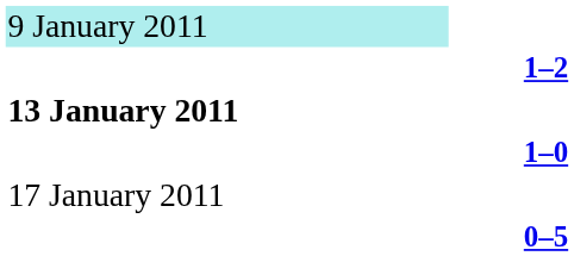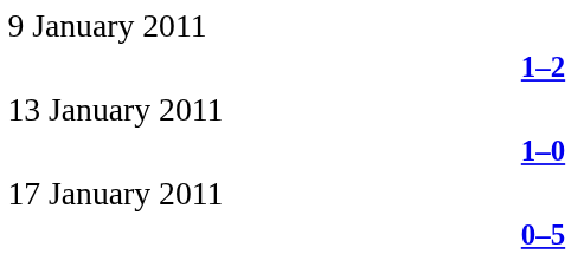9 January 2011 | column 1: paleturquoise background -> no background
13 January 2011 | column 1: bold -> normal
